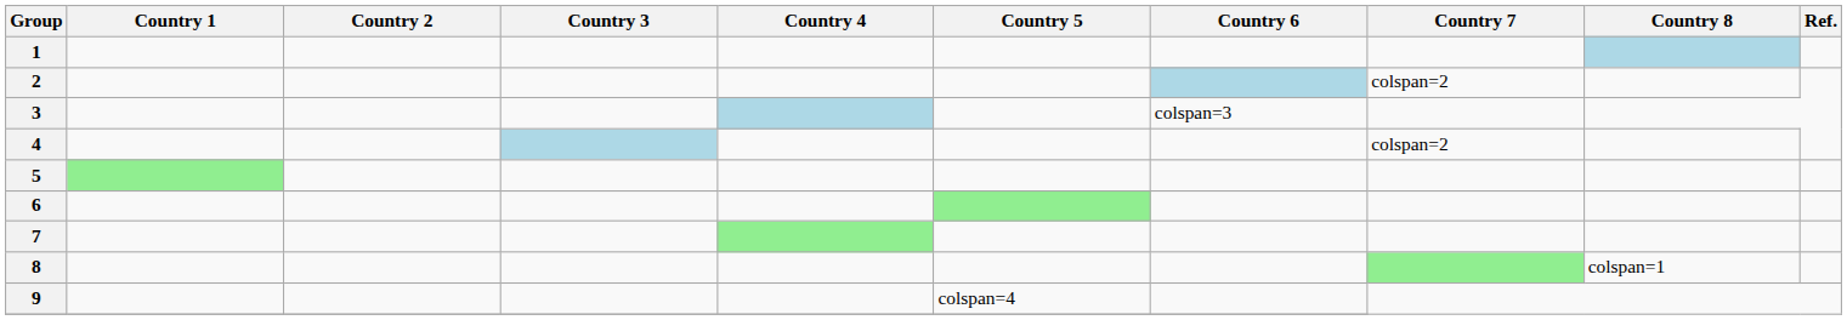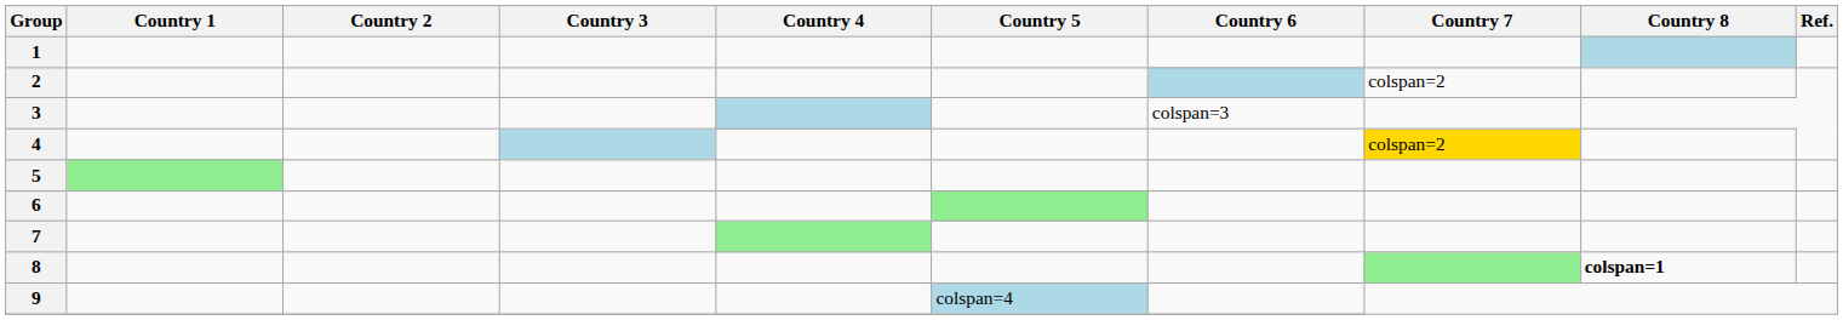4 | Country 7: no background -> gold background
8 | Country 8: normal -> bold
9 | Country 5: no background -> lightblue background
